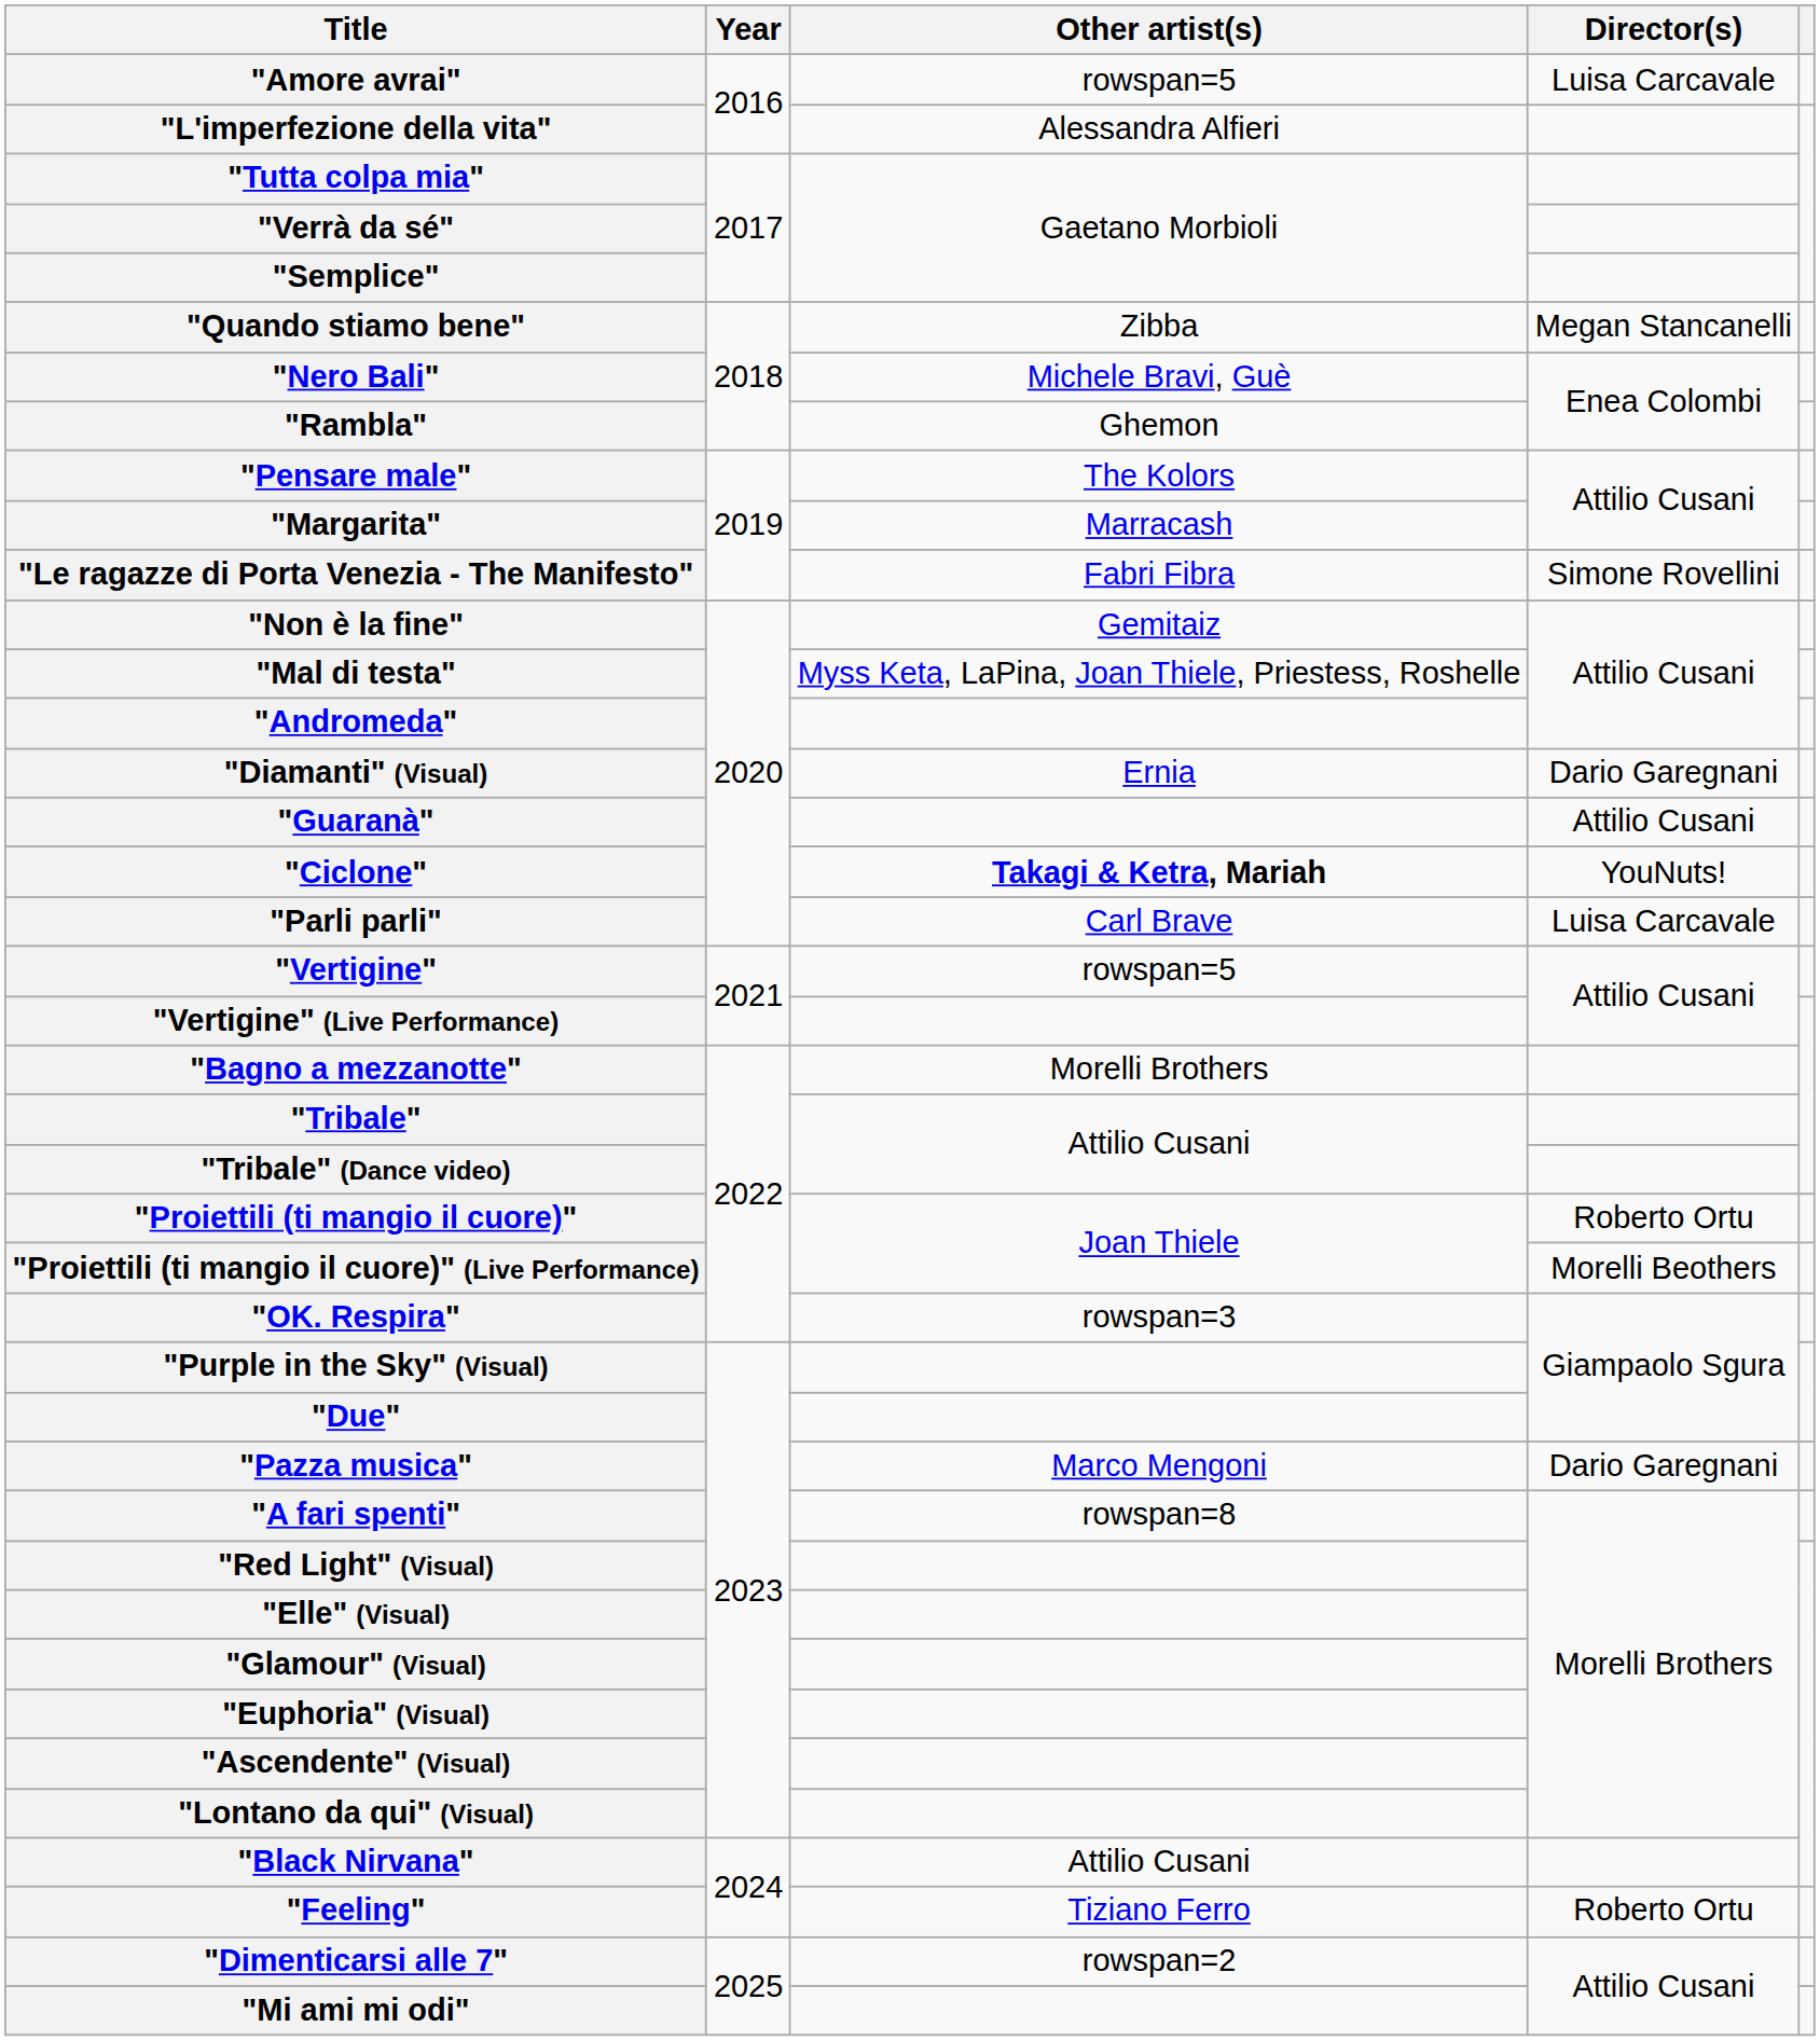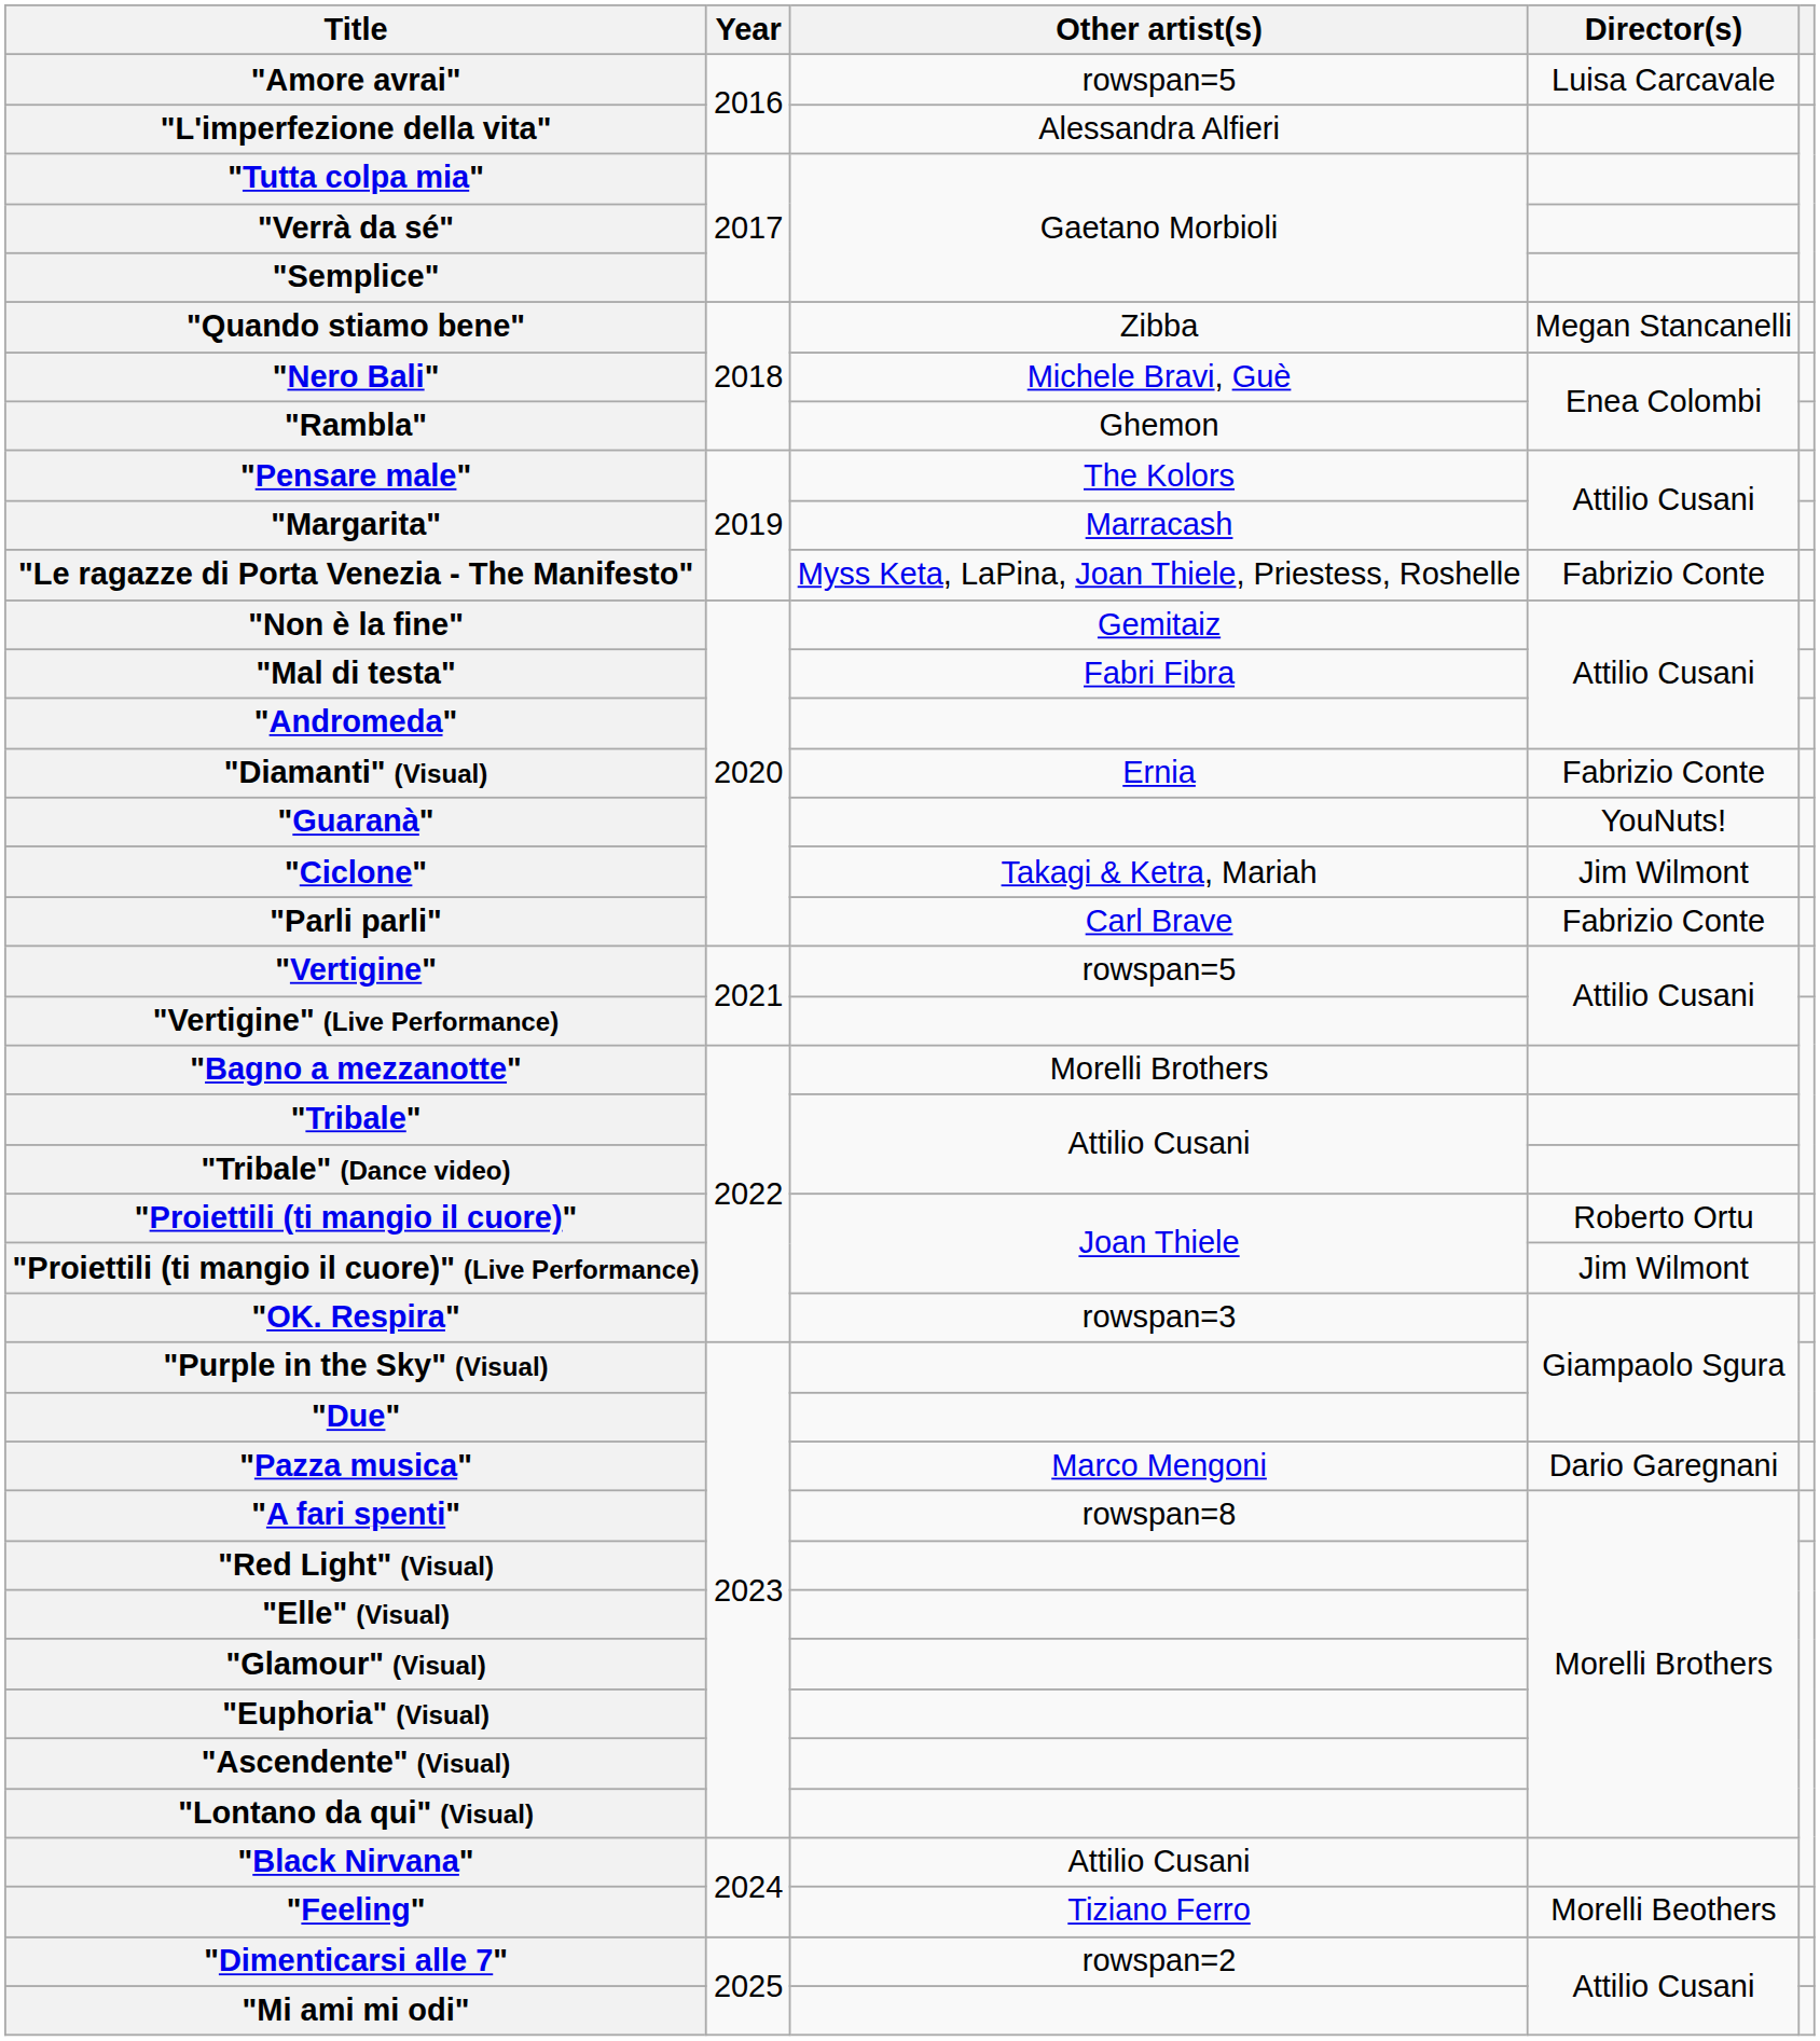"Le ragazze di Porta Venezia - The Manifesto" | Other artist(s): Fabri Fibra -> Myss Keta, LaPina, Joan Thiele, Priestess, Roshelle
"Le ragazze di Porta Venezia - The Manifesto" | Director(s): Simone Rovellini -> Fabrizio Conte
"Mal di testa" | Other artist(s): Myss Keta, LaPina, Joan Thiele, Priestess, Roshelle -> Fabri Fibra
"Diamanti" (Visual) | Director(s): Dario Garegnani -> Fabrizio Conte
"Guaranà" | Director(s): Attilio Cusani -> YouNuts!
"Ciclone" | Other artist(s): bold -> normal
"Ciclone" | Director(s): YouNuts! -> Jim Wilmont
"Parli parli" | Director(s): Luisa Carcavale -> Fabrizio Conte
"Proiettili (ti mangio il cuore)" (Live Performance) | Director(s): Morelli Beothers -> Jim Wilmont
"Feeling" | Director(s): Roberto Ortu -> Morelli Beothers
